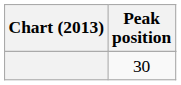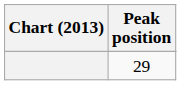row 2 | Peak position: 30 -> 29
